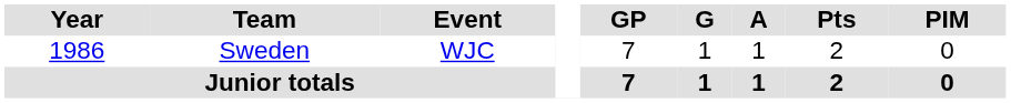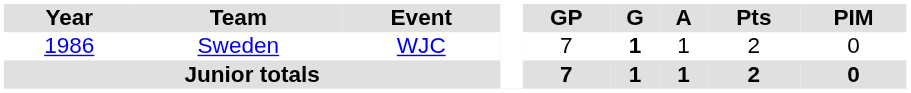Sweden | G: normal -> bold
